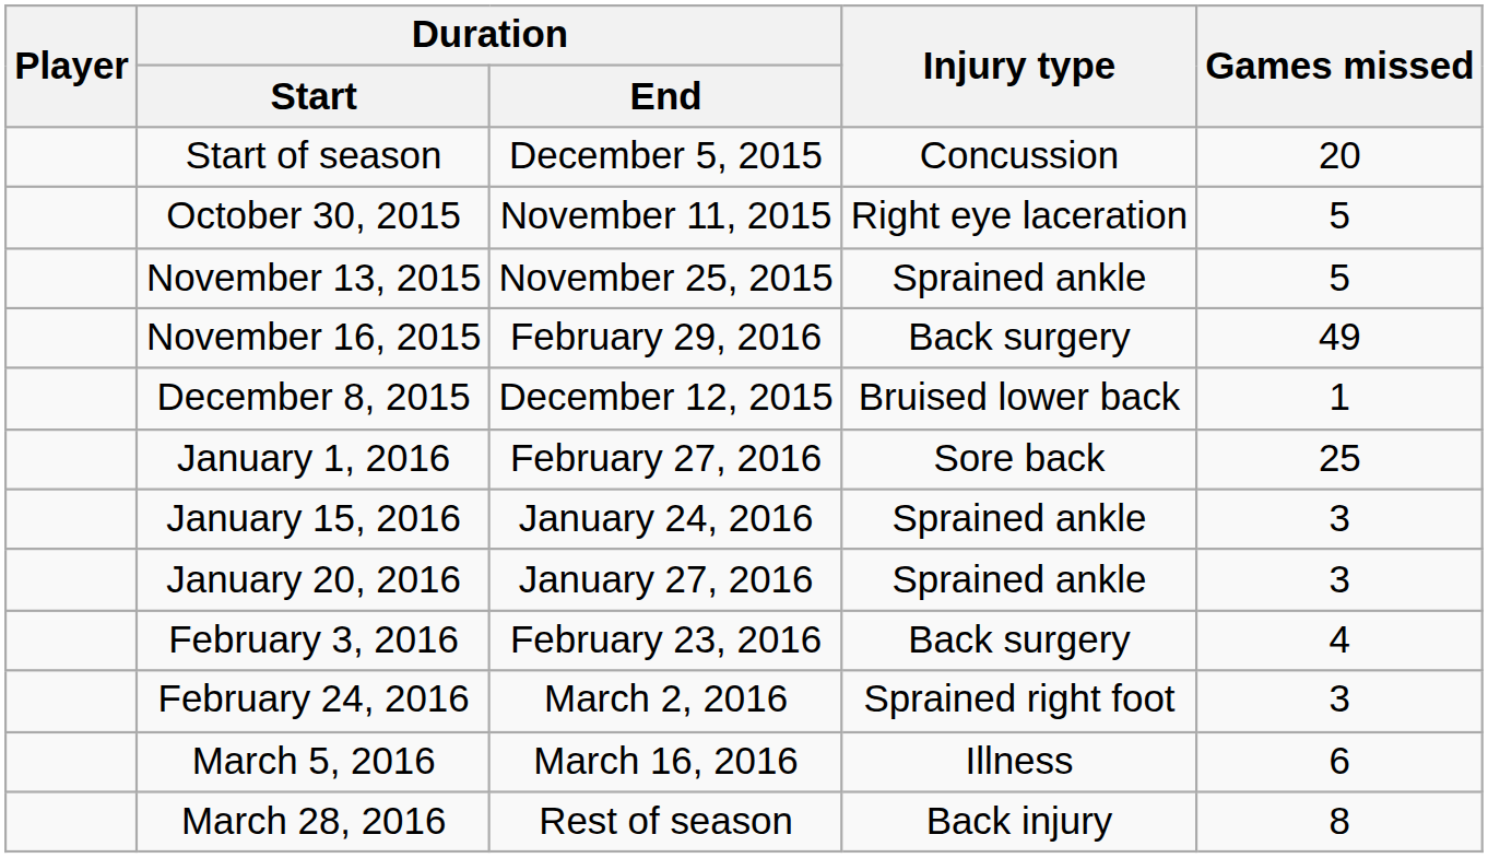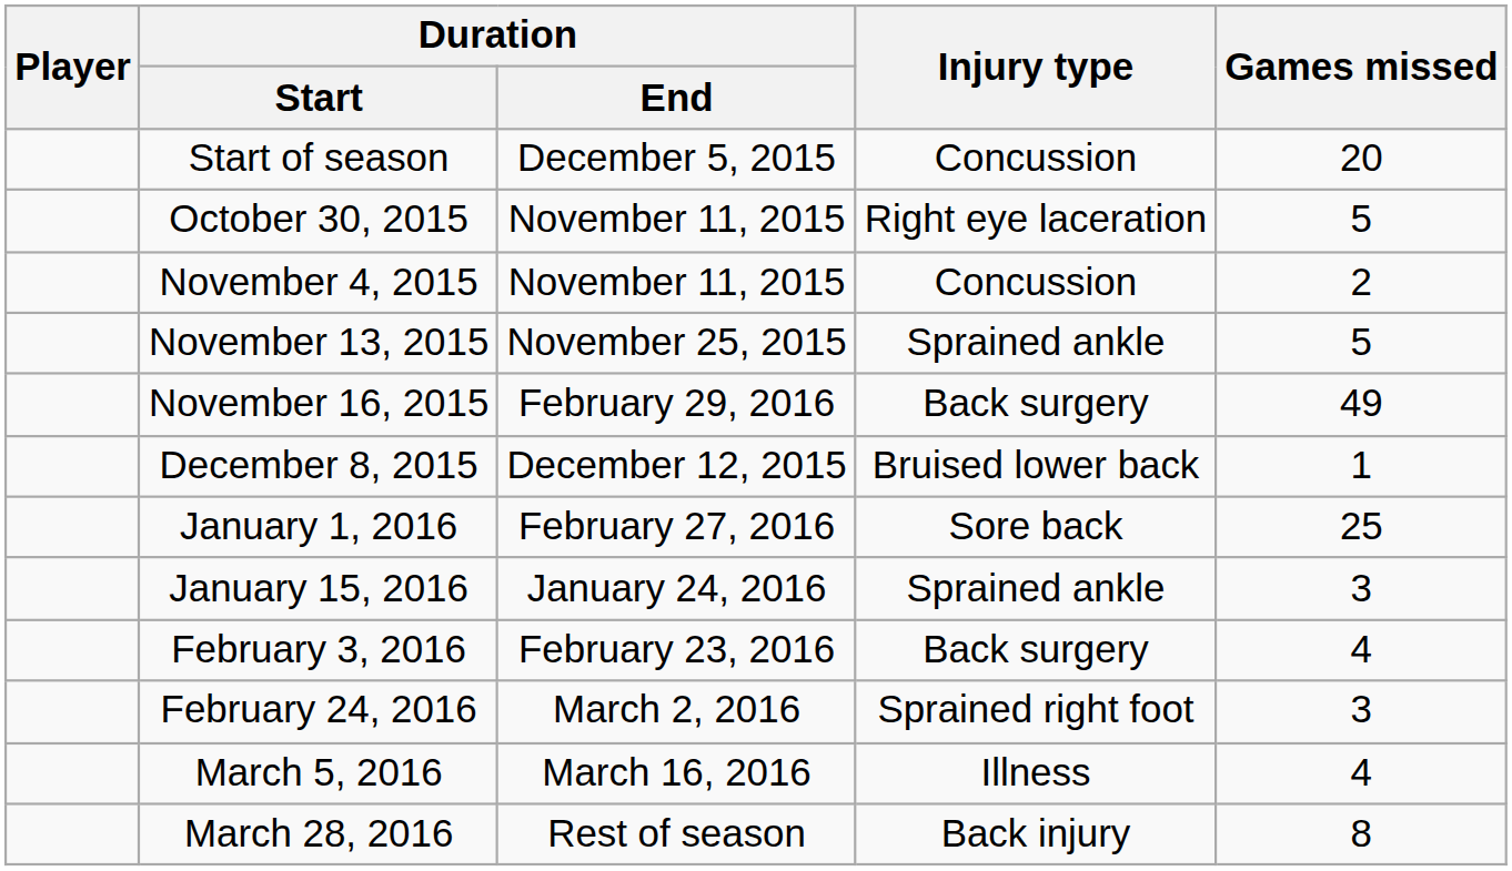+ row: November 4, 2015 | November 11, 2015 | Concussion | 2
- row: January 20, 2016 | January 27, 2016 | Sprained ankle | 3
March 5, 2016 | Games missed: 6 -> 4
